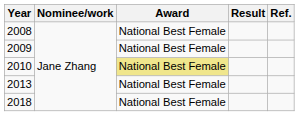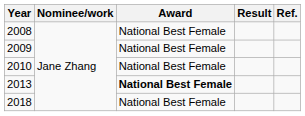2010 | Award: khaki background -> no background
2013 | Award: normal -> bold
